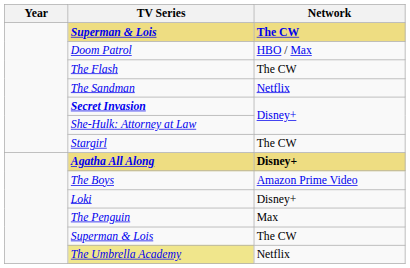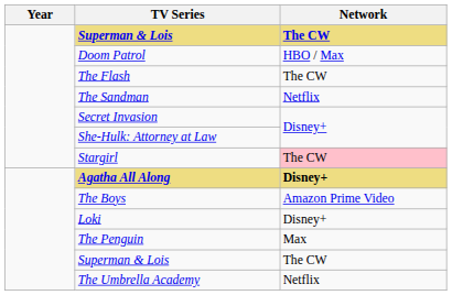Secret Invasion | TV Series: bold -> normal
Stargirl | Network: no background -> pink background
The Umbrella Academy | TV Series: khaki background -> no background
